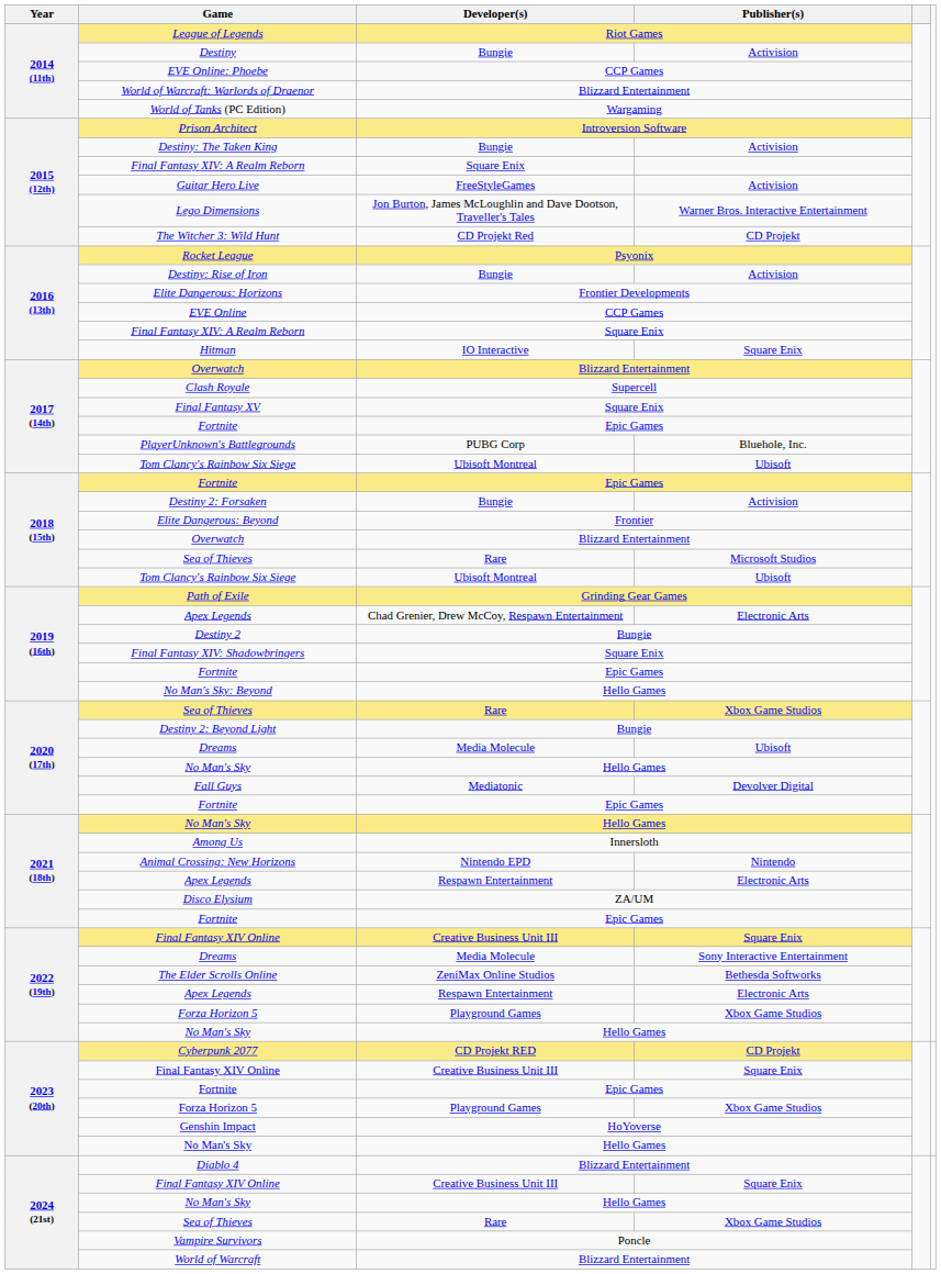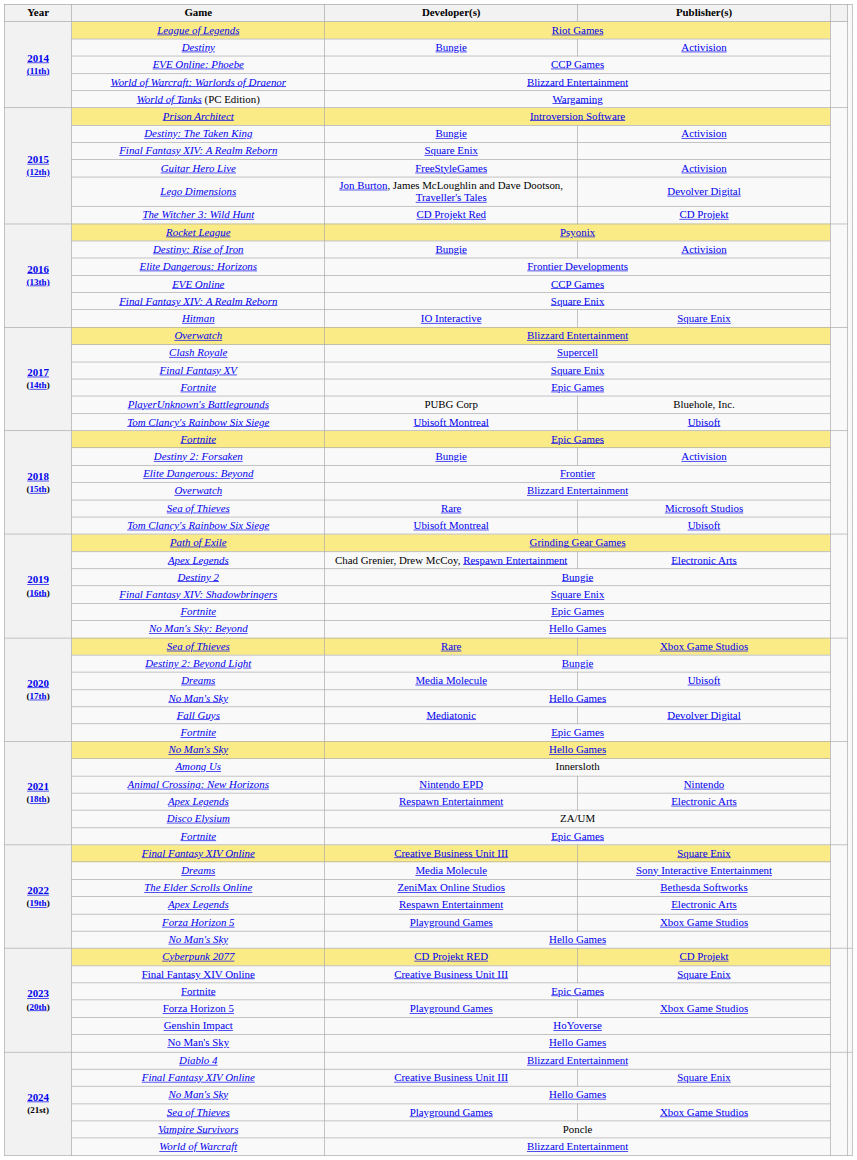Lego Dimensions | Publisher(s): Warner Bros. Interactive Entertainment -> Devolver Digital
2024 (21st) / Sea of Thieves | Developer(s): Rare -> Playground Games
